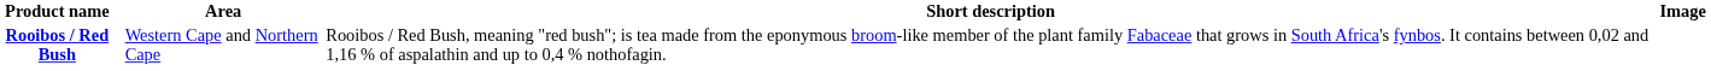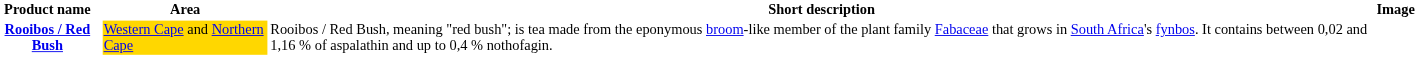Rooibos / Red Bush | Area: no background -> gold background
